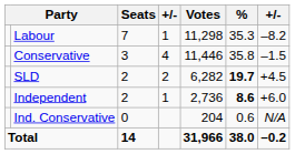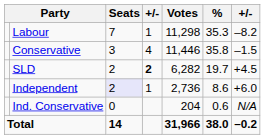SLD | column 4: normal -> bold
SLD | %: bold -> normal
Independent | Seats: no background -> lavender background
Independent | %: bold -> normal
